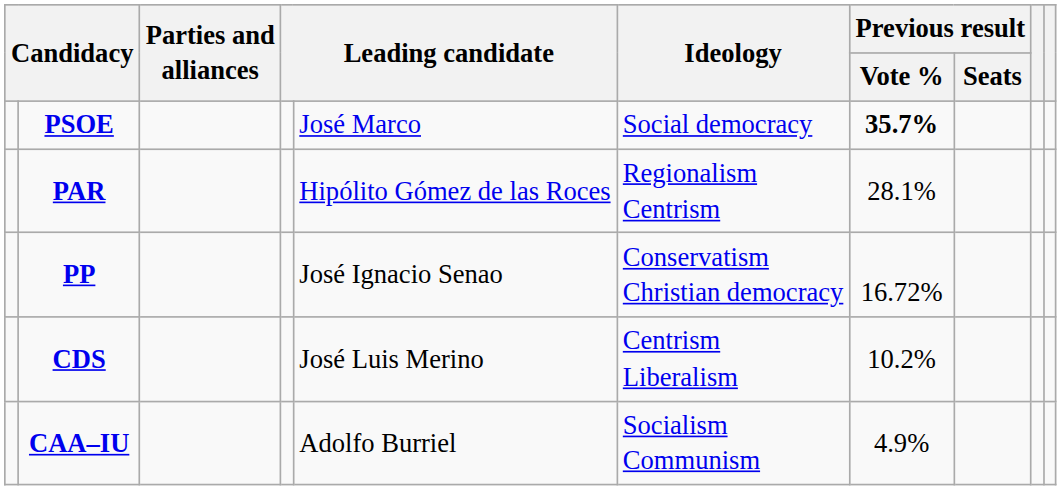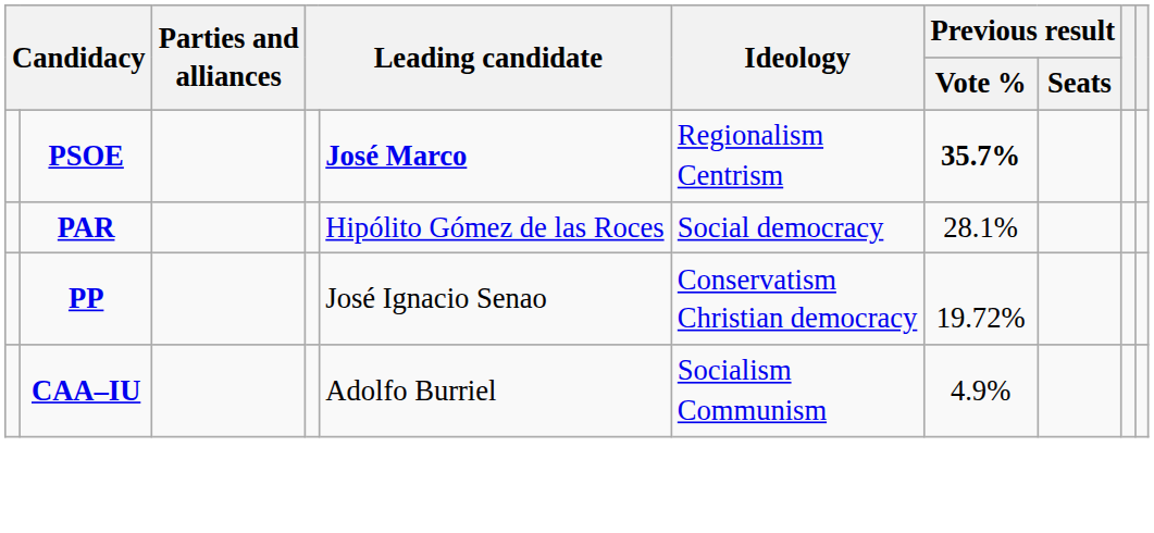PSOE | column 5: normal -> bold
PSOE | Ideology: Social democracy -> Regionalism Centrism
PAR | Ideology: Regionalism Centrism -> Social democracy
PP | Previous result / Vote %: 16.72% -> 19.72%
- row: CDS | José Luis Merino | Centrism Liberalism | 10.2%
